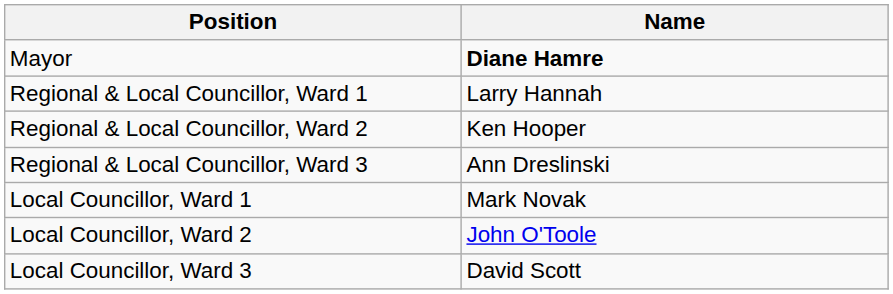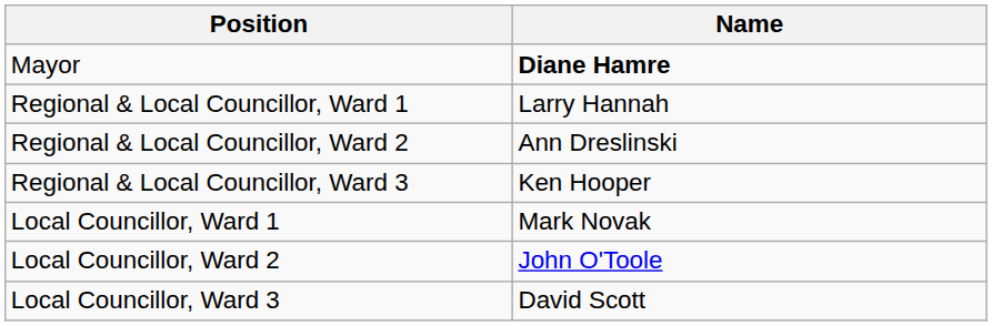Regional & Local Councillor, Ward 2 | Name: Ken Hooper -> Ann Dreslinski
Regional & Local Councillor, Ward 3 | Name: Ann Dreslinski -> Ken Hooper
